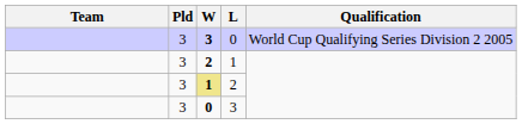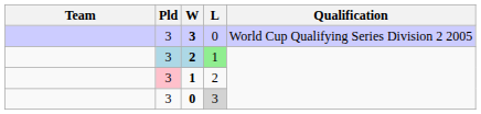row 3 | Pld: no background -> lightblue background
row 3 | W: no background -> lightblue background
row 3 | L: no background -> lightgreen background
row 4 | Pld: no background -> pink background
row 4 | W: khaki background -> no background
row 5 | L: no background -> lightgrey background
